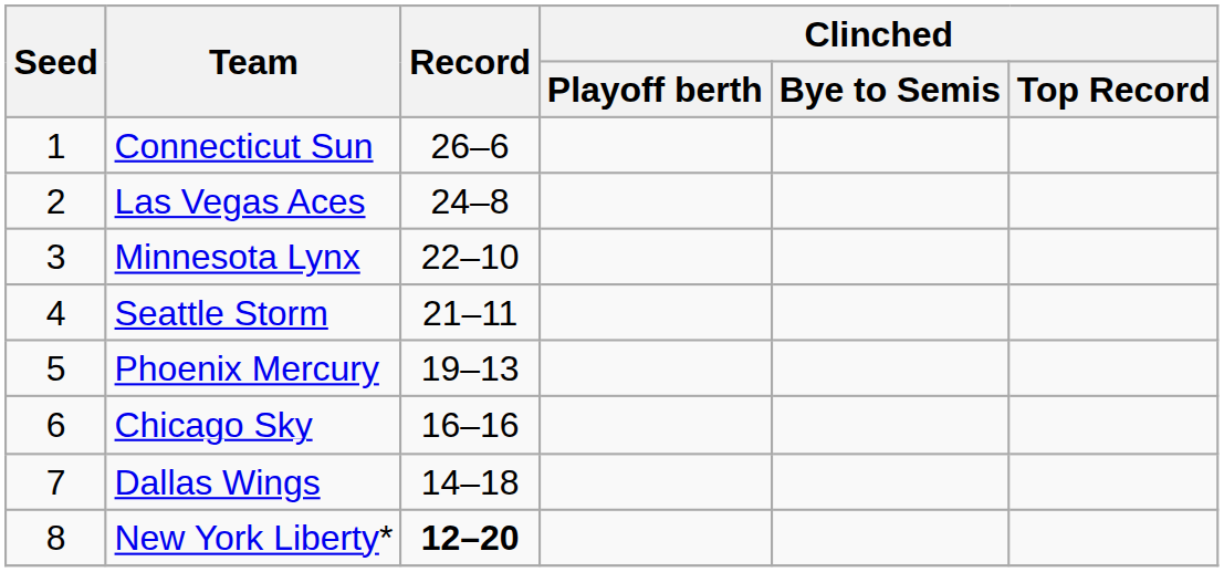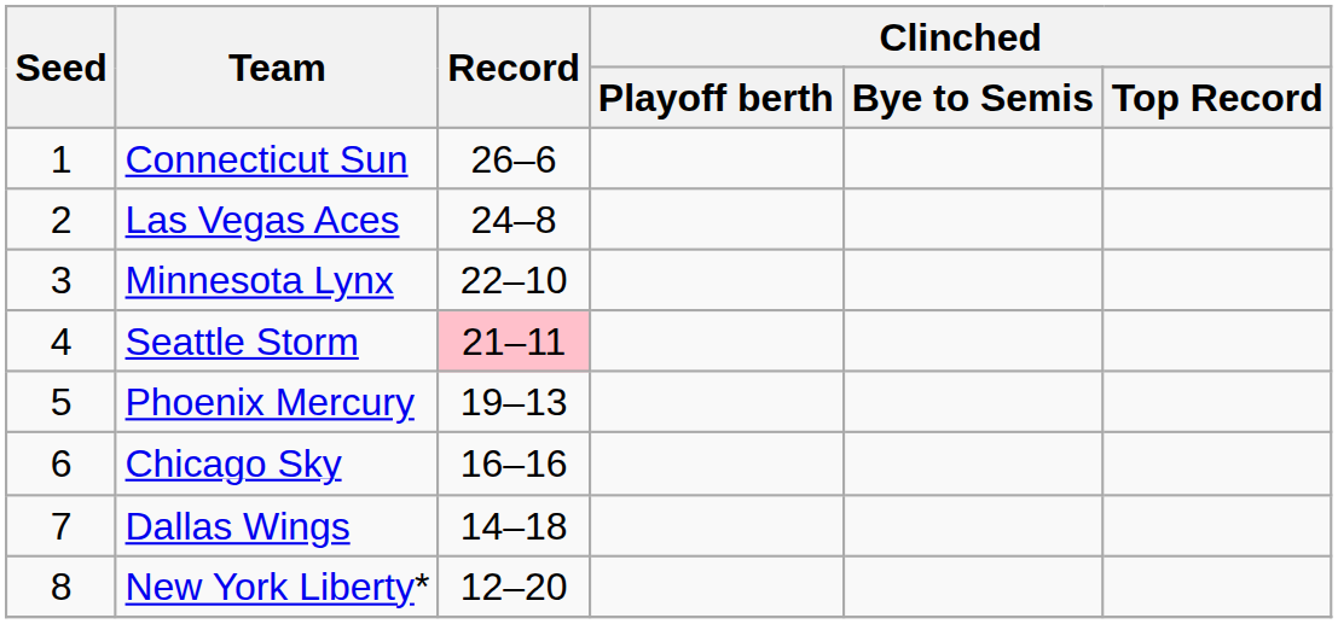Seattle Storm | Record: no background -> pink background
New York Liberty* | Record: bold -> normal
